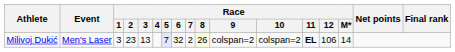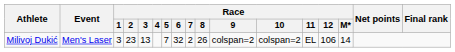Milivoj Dukić | Race / 5: lavender background -> no background
Milivoj Dukić | Race / 8: lightyellow background -> no background
Milivoj Dukić | Race / 11: bold -> normal
